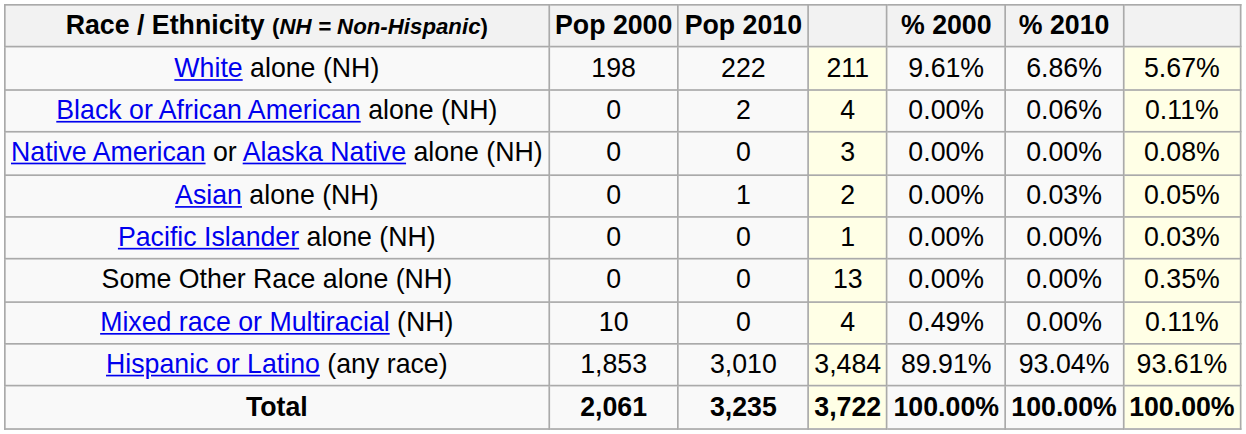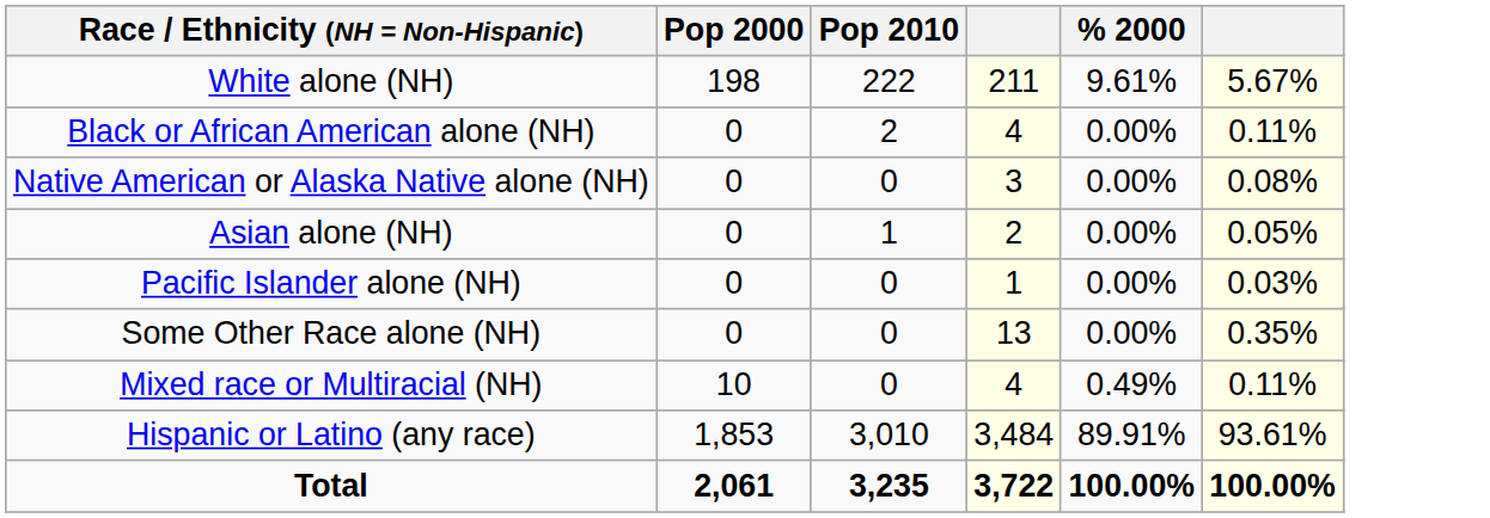- column: % 2010 | 6.86% | 0.06% | 0.00% | 0.03% | 0.00% | 0.00% | 0.00% | 93.04% | 100.00%
